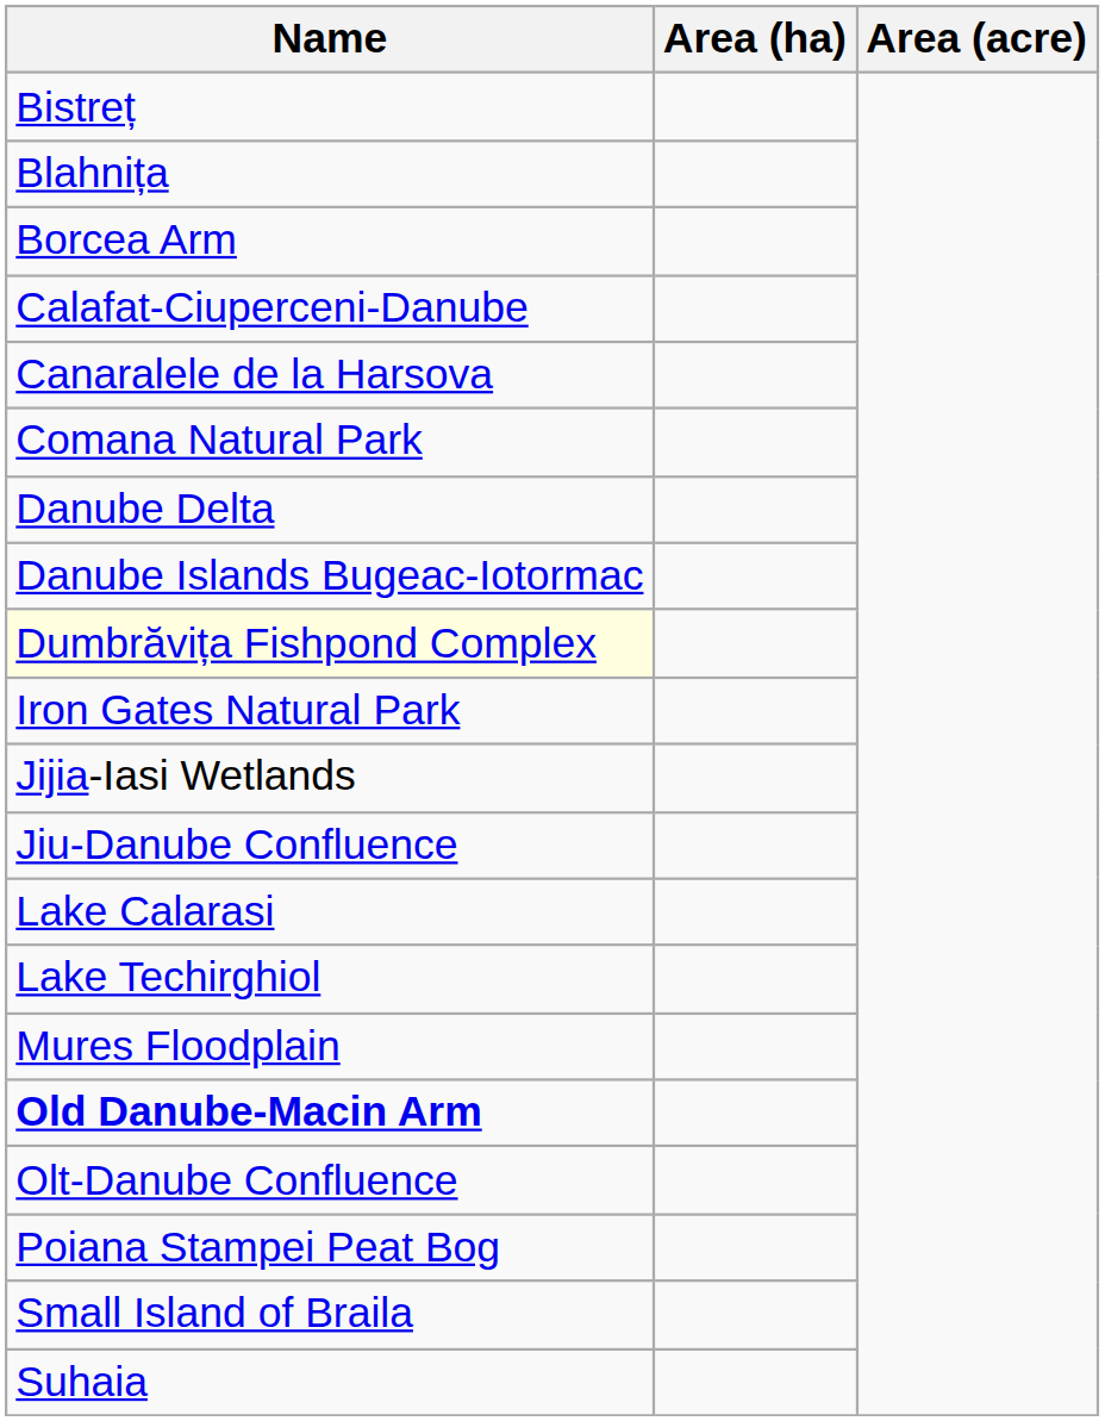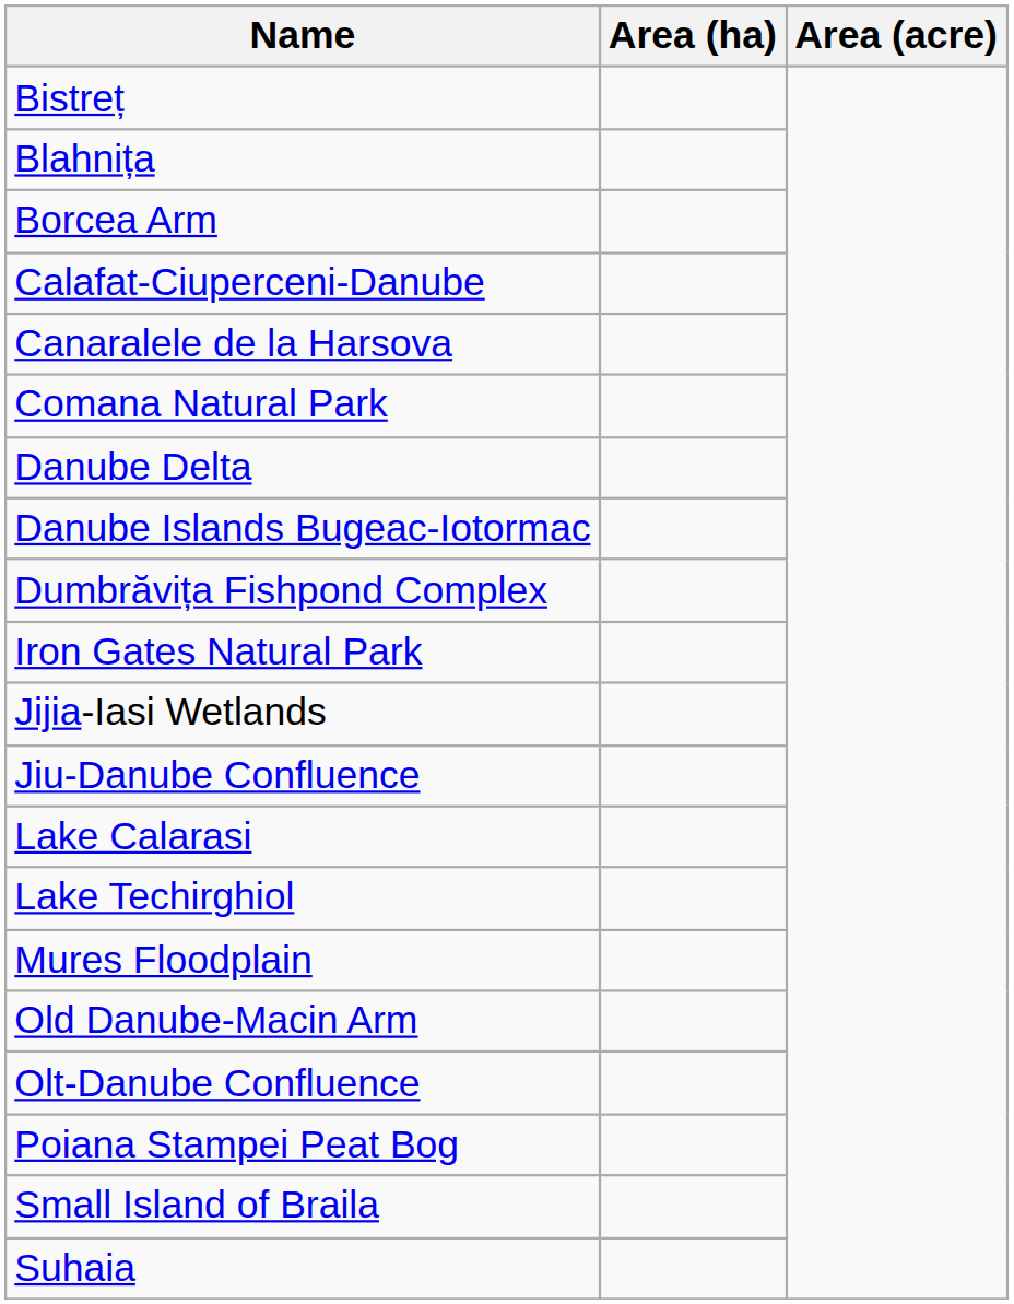Dumbrăvița Fishpond Complex | Name: lightyellow background -> no background
Old Danube-Macin Arm | Name: bold -> normal
